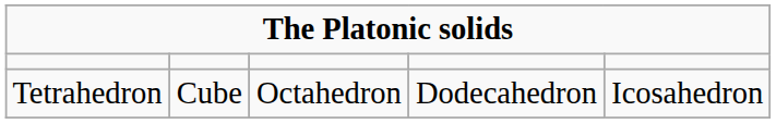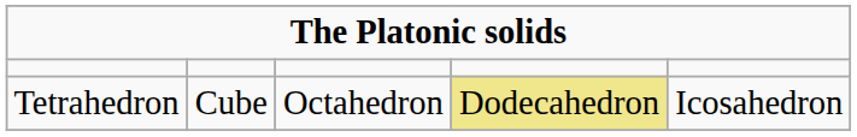Tetrahedron | column 4: no background -> khaki background
